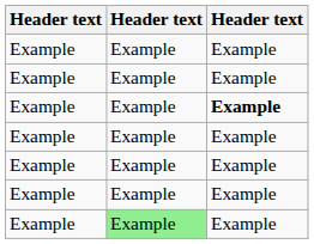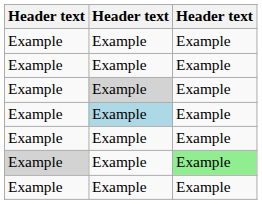row 4 | column 2: no background -> lightgrey background
row 4 | column 3: bold -> normal
row 5 | column 2: no background -> lightblue background
row 7 | column 1: no background -> lightgrey background
row 7 | column 3: no background -> lightgreen background
row 8 | column 2: lightgreen background -> no background
